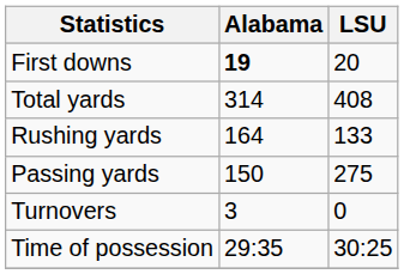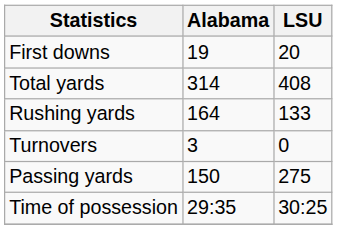First downs | Alabama: bold -> normal
rows swapped: Passing yards <-> Turnovers
